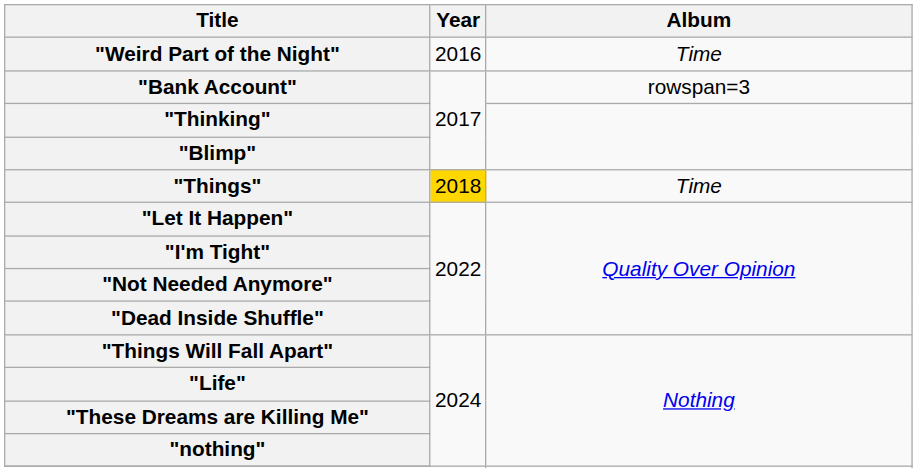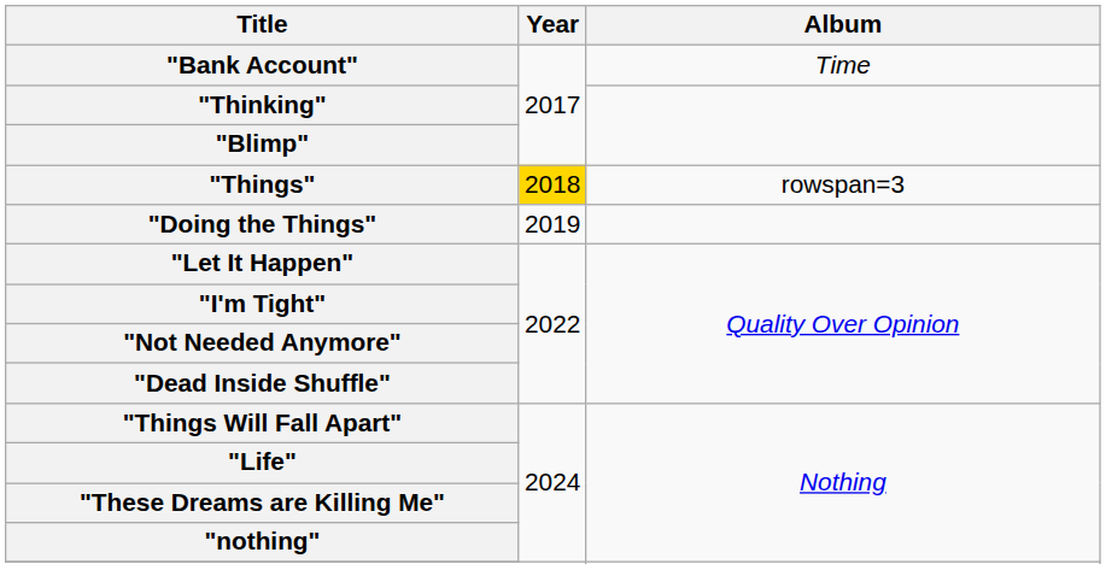- row: "Weird Part of the Night" | 2016 | Time
"Bank Account" | Album: rowspan=3 -> Time
"Things" | Album: Time -> rowspan=3
+ row: "Doing the Things" | 2019
